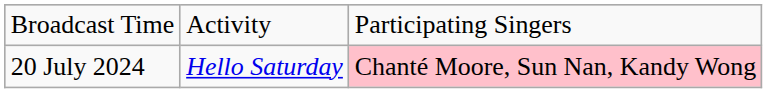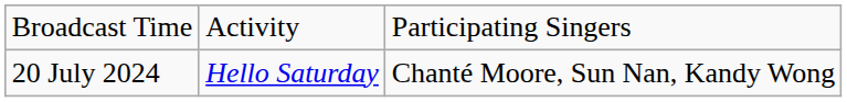20 July 2024 | column 3: pink background -> no background
